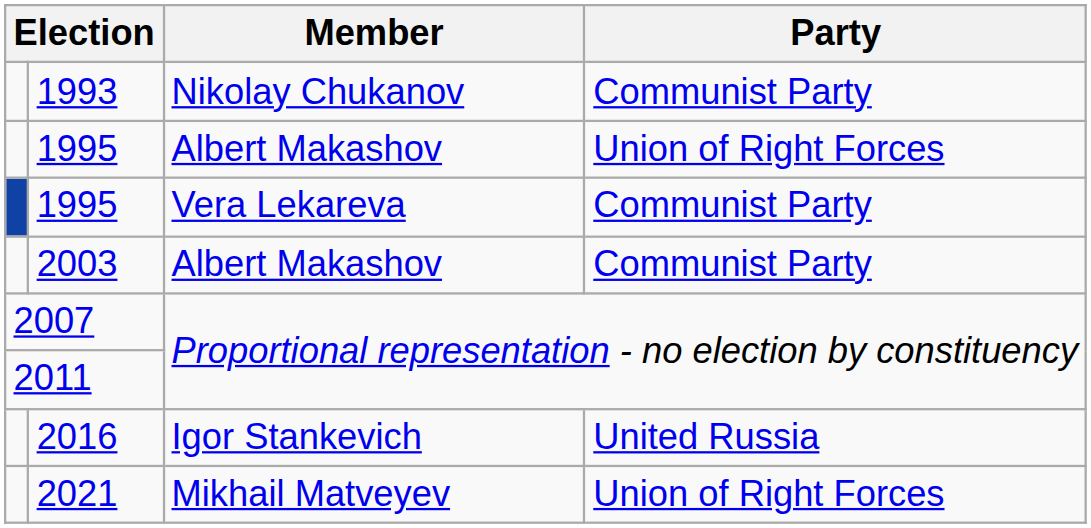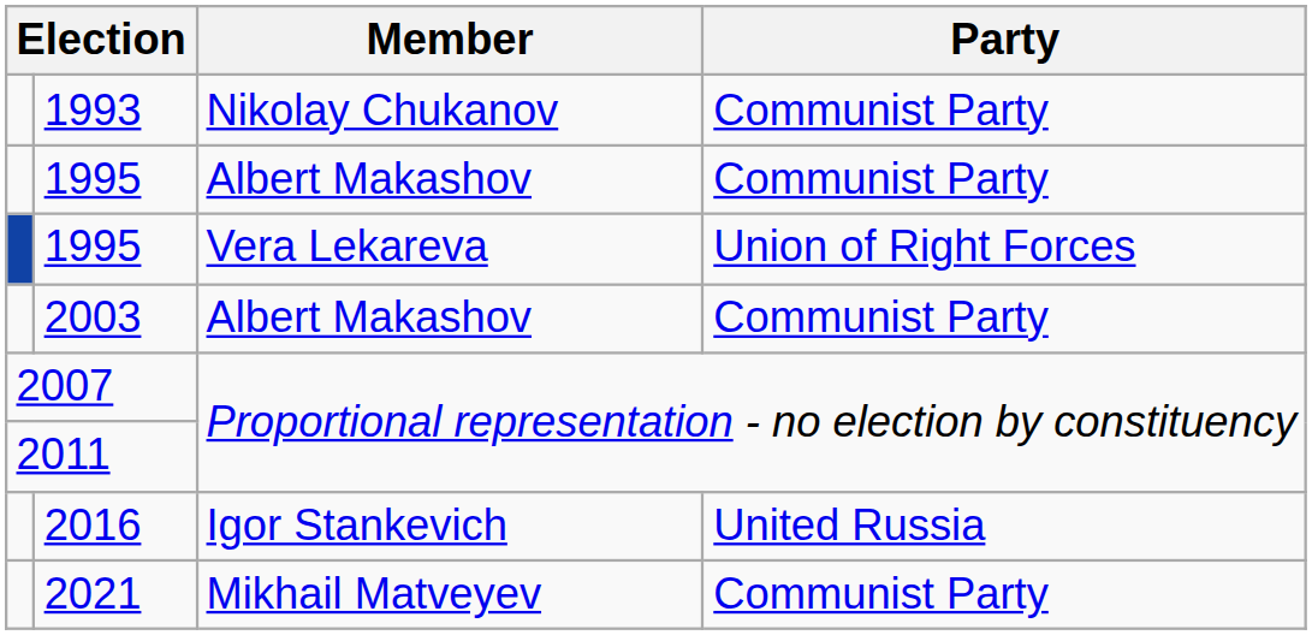1995 / Albert Makashov | Party: Union of Right Forces -> Communist Party
1995 / Vera Lekareva | Party: Communist Party -> Union of Right Forces
2021 | Party: Union of Right Forces -> Communist Party
